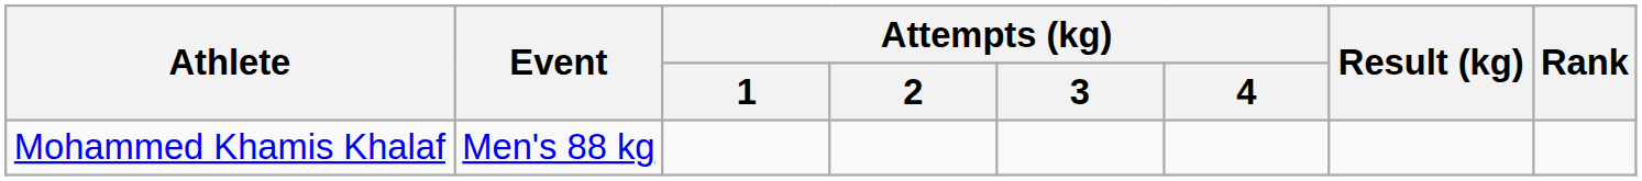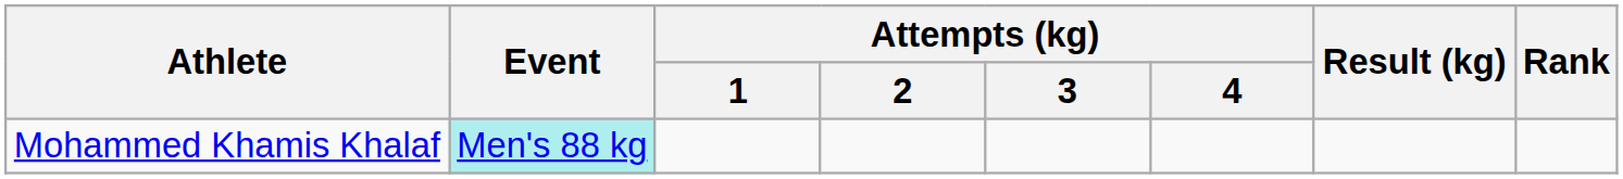Mohammed Khamis Khalaf | Event: no background -> paleturquoise background
